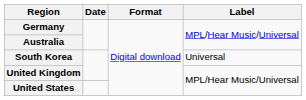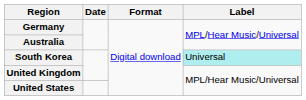South Korea | Label: no background -> paleturquoise background
